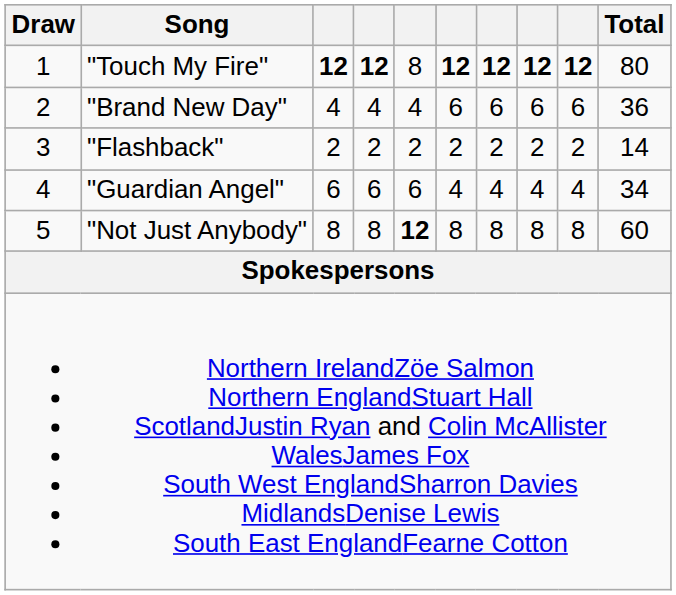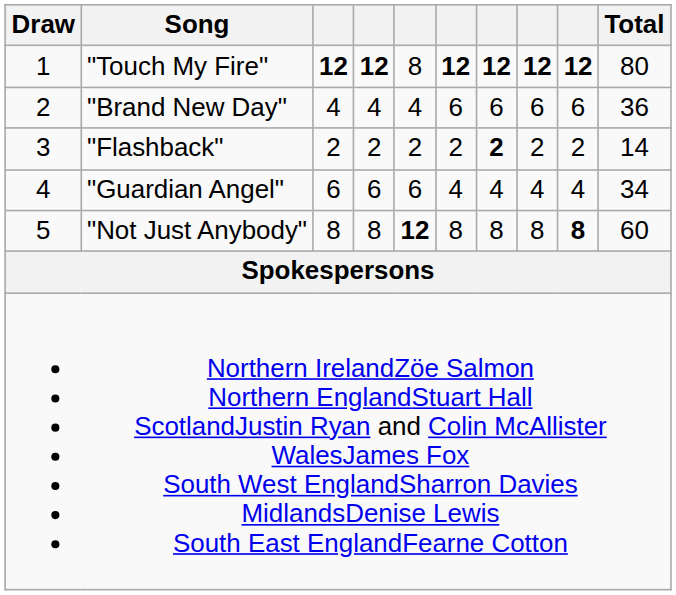"Flashback" | column 7: normal -> bold
"Not Just Anybody" | column 9: normal -> bold
